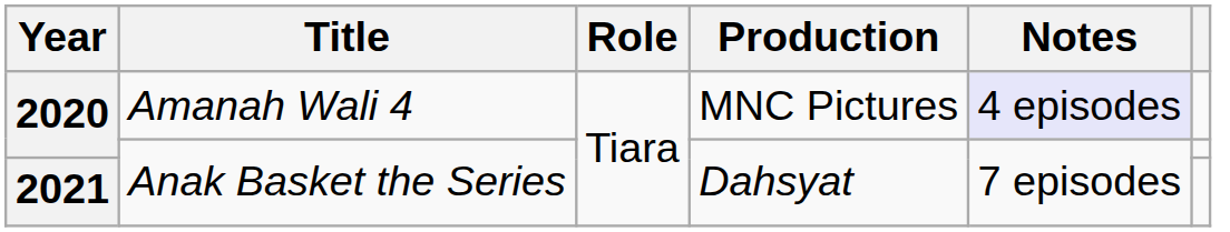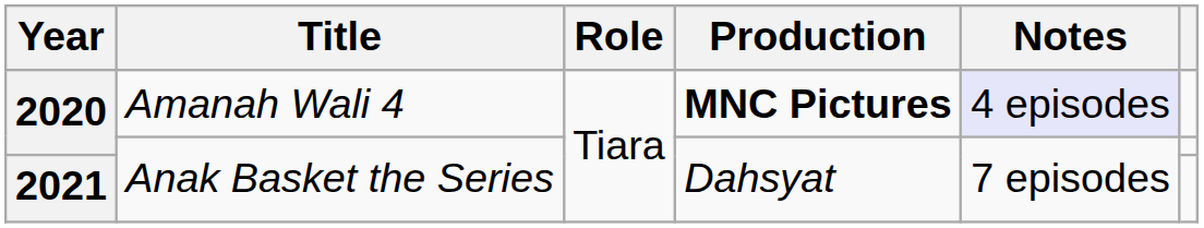2020 / Amanah Wali 4 | Production: normal -> bold
